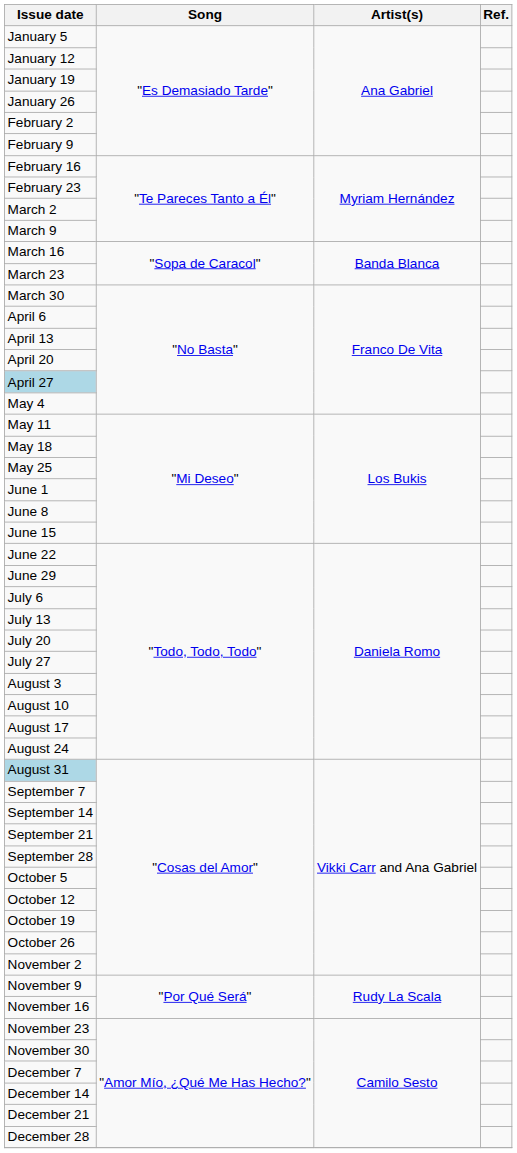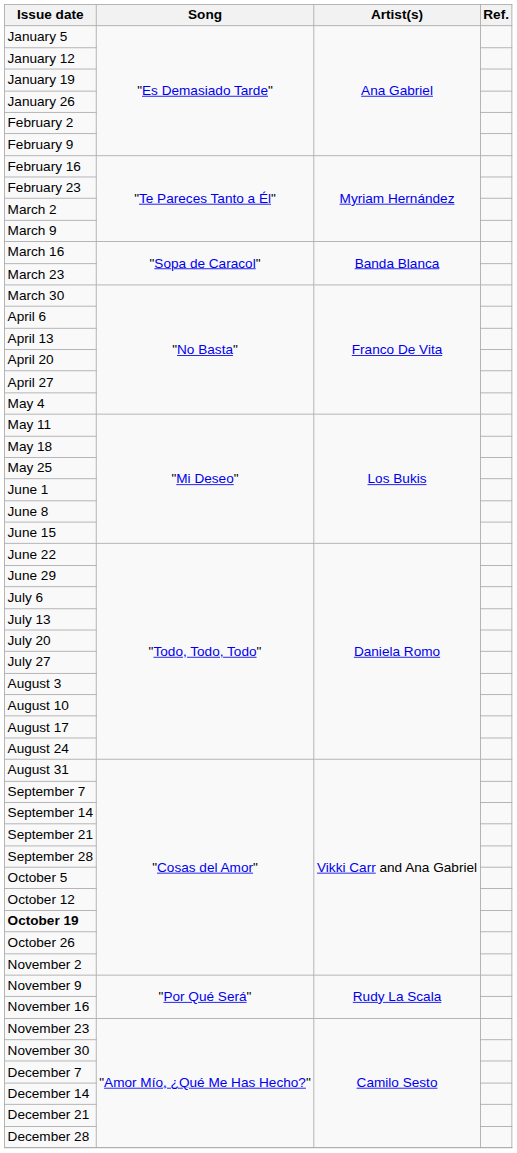April 27 | Issue date: lightblue background -> no background
August 31 | Issue date: lightblue background -> no background
October 19 | Issue date: normal -> bold
